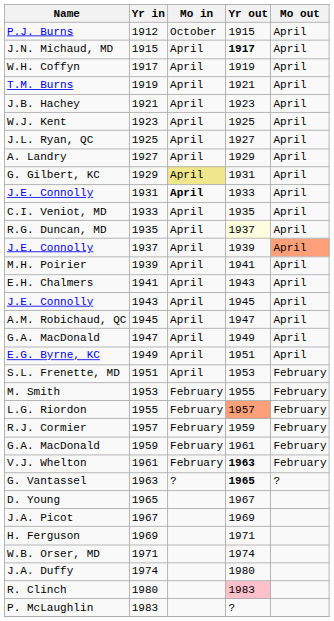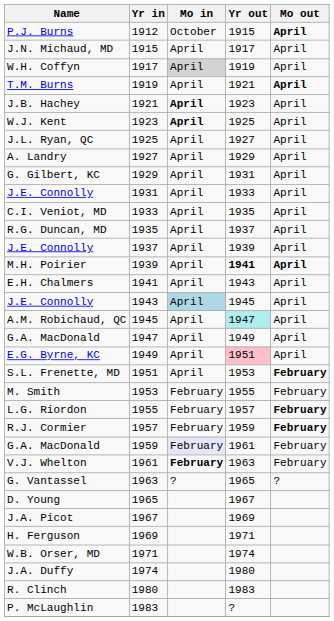P.J. Burns | Mo out: normal -> bold
J.N. Michaud, MD | Yr out: bold -> normal
W.H. Coffyn | Mo in: no background -> lightgrey background
T.M. Burns | Mo out: normal -> bold
J.B. Hachey | Mo in: normal -> bold
W.J. Kent | Mo in: normal -> bold
G. Gilbert, KC | Mo in: khaki background -> no background
J.E. Connolly / 1931 | Mo in: bold -> normal
R.G. Duncan, MD | Yr out: lightyellow background -> no background
J.E. Connolly / 1937 | Mo out: lightsalmon background -> no background
M.H. Poirier | Yr out: normal -> bold
M.H. Poirier | Mo out: normal -> bold
J.E. Connolly / 1943 | Mo in: no background -> lightblue background
A.M. Robichaud, QC | Yr out: no background -> paleturquoise background
E.G. Byrne, KC | Yr out: no background -> pink background
S.L. Frenette, MD | Mo out: normal -> bold
L.G. Riordon | Yr out: lightsalmon background -> no background
L.G. Riordon | Mo out: normal -> bold
R.J. Cormier | Mo out: normal -> bold
G.A. MacDonald / 1959 | Mo in: no background -> lavender background
V.J. Whelton | Mo in: normal -> bold
V.J. Whelton | Yr out: bold -> normal
G. Vantassel | Yr out: bold -> normal
R. Clinch | Yr out: pink background -> no background
